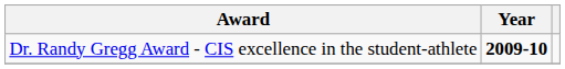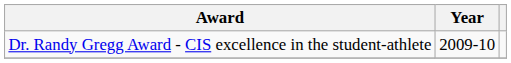row 2 | Year: bold -> normal
